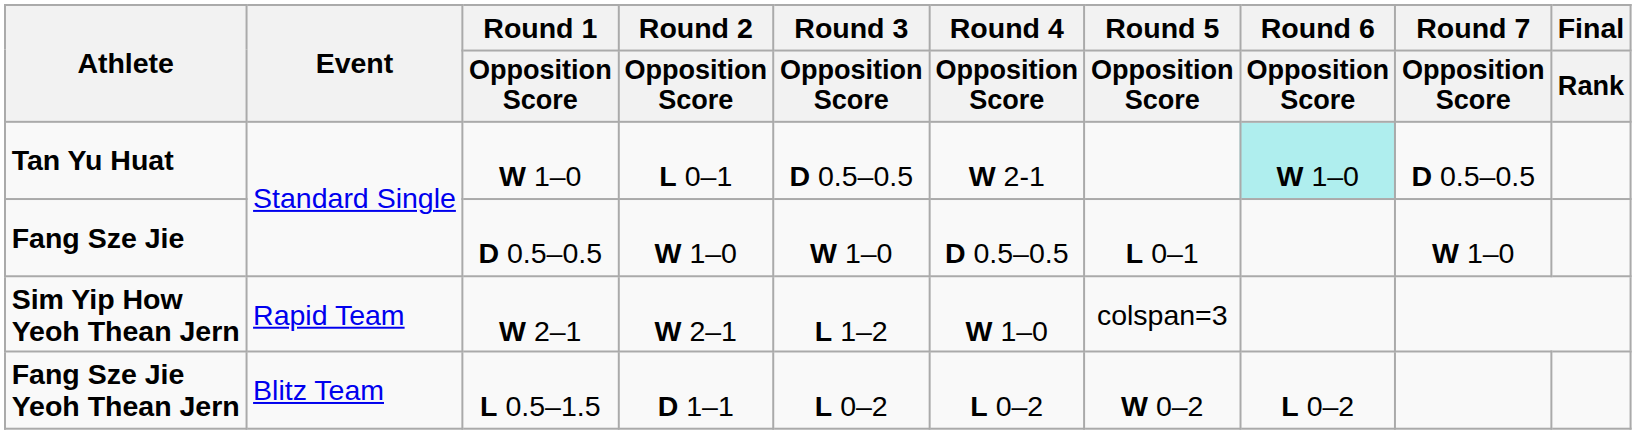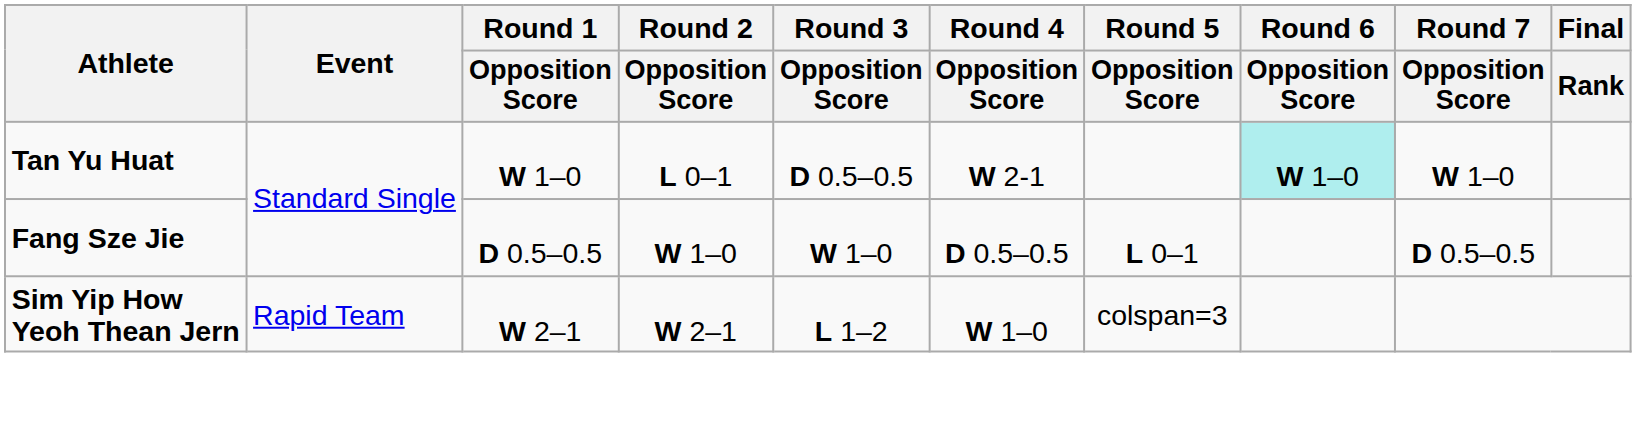Tan Yu Huat | Round 7 / Opposition Score: D 0.5–0.5 -> W 1–0
Fang Sze Jie | Round 7 / Opposition Score: W 1–0 -> D 0.5–0.5
- row: Fang Sze Jie Yeoh Thean Jern | Blitz Team | L 0.5–1.5 | D 1–1 | L 0–2 | L 0–2 | W 0–2 | L 0–2
